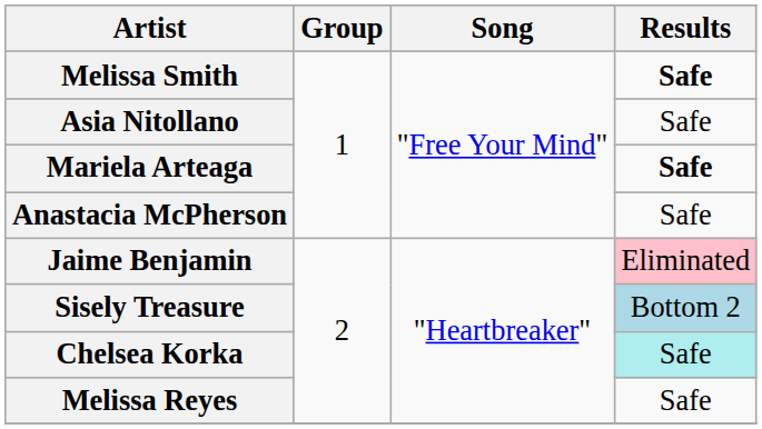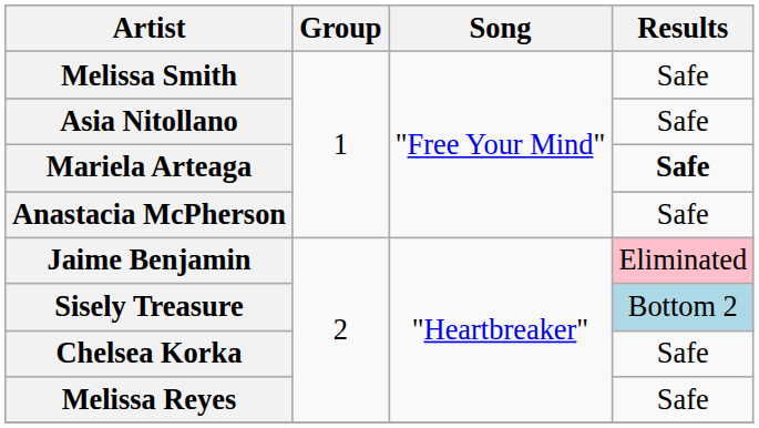Melissa Smith | Results: bold -> normal
Chelsea Korka | Results: paleturquoise background -> no background
